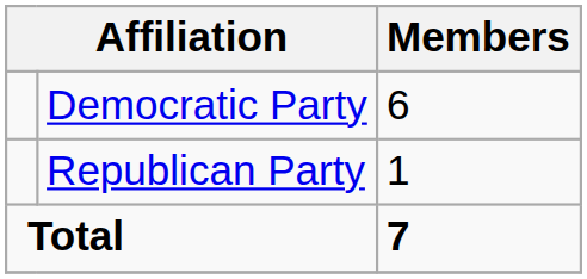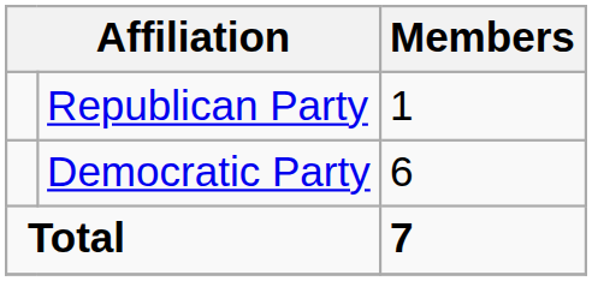rows swapped: Democratic Party <-> Republican Party
